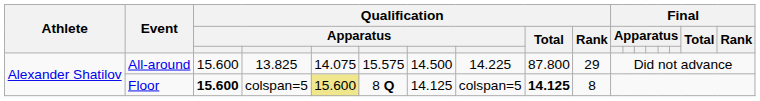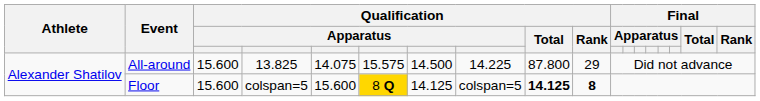Floor | column 3: bold -> normal
Floor | column 5: khaki background -> no background
Floor | column 6: no background -> gold background
Floor | Qualification / Rank: normal -> bold
